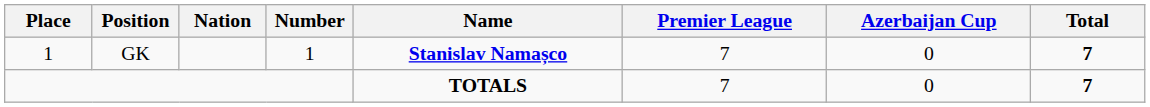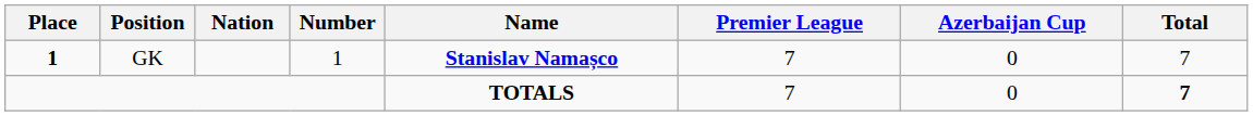GK | Place: normal -> bold
GK | Total: bold -> normal
